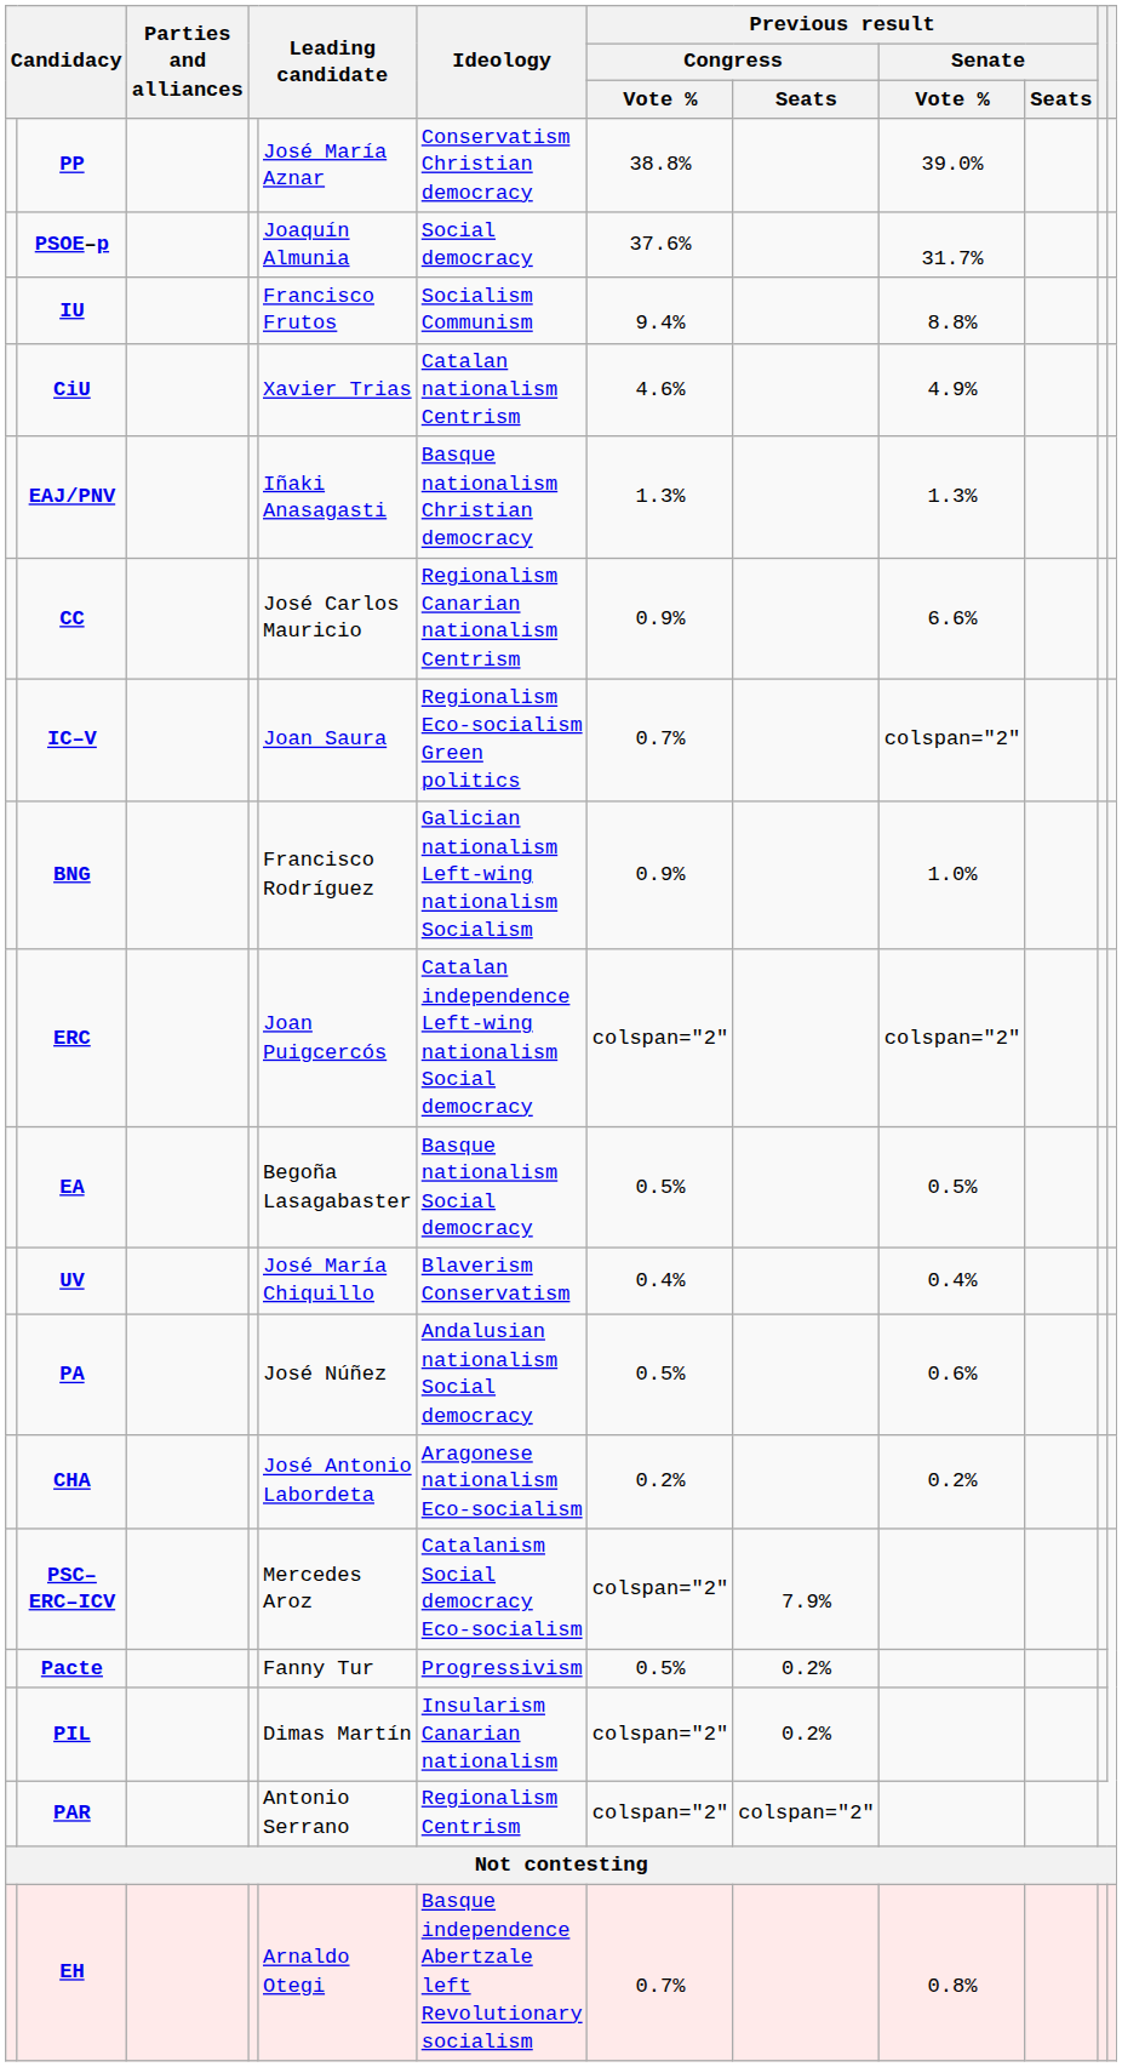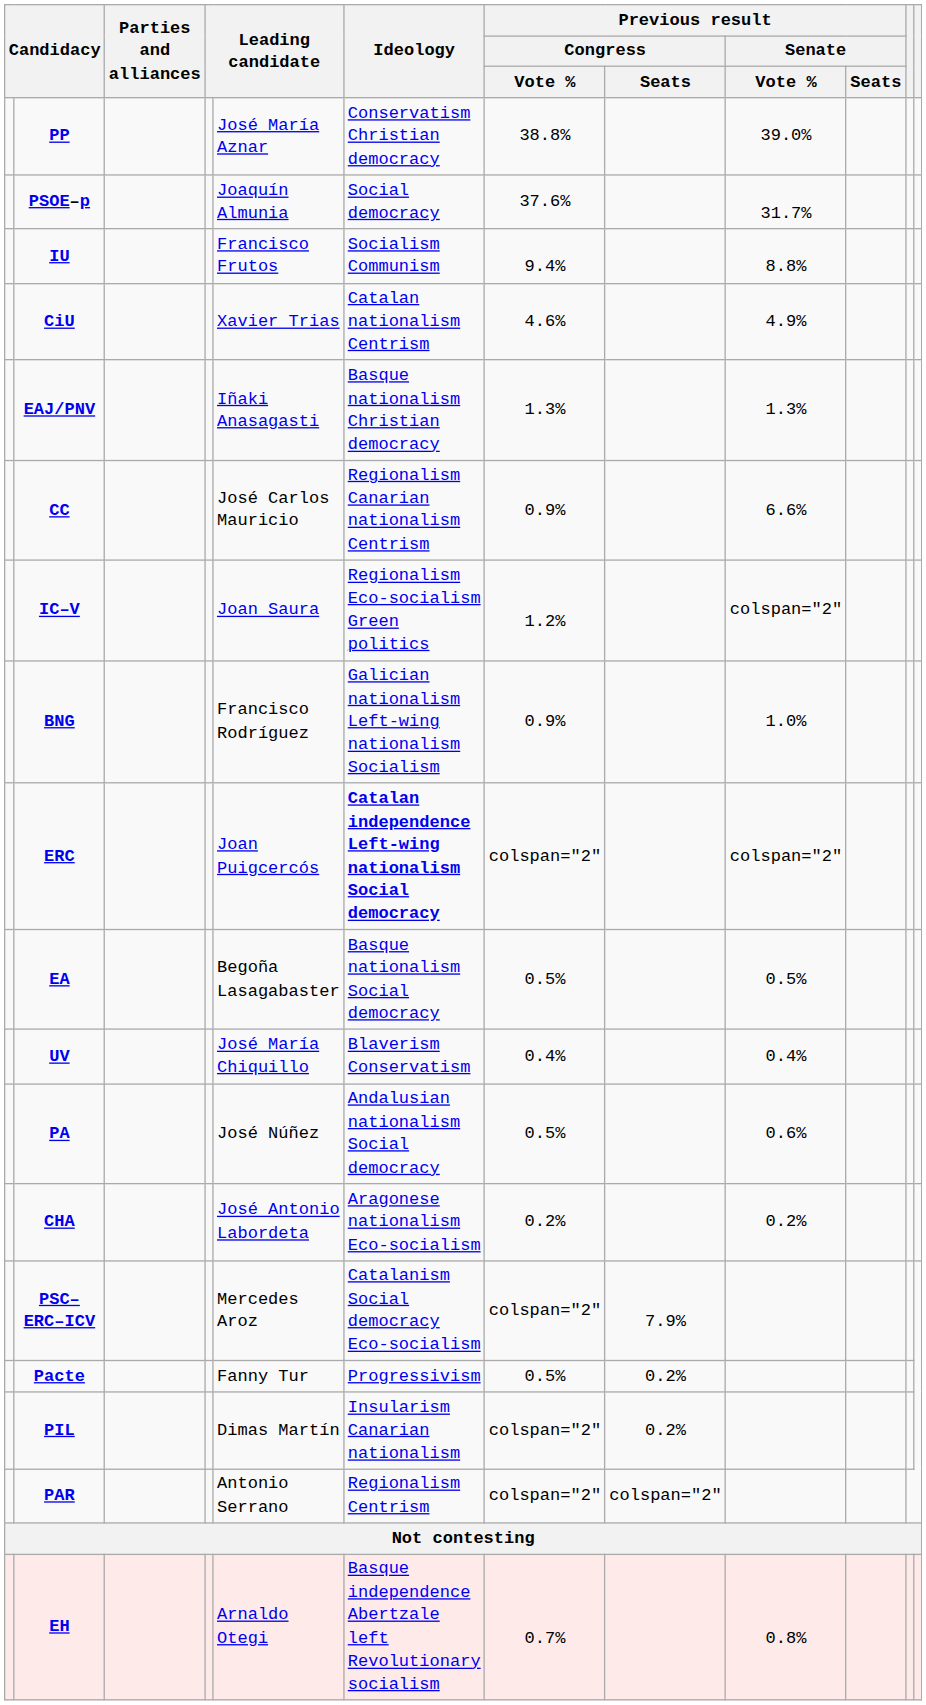IC–V | Previous result / Congress / Vote %: 0.7% -> 1.2%
ERC | Ideology: normal -> bold
